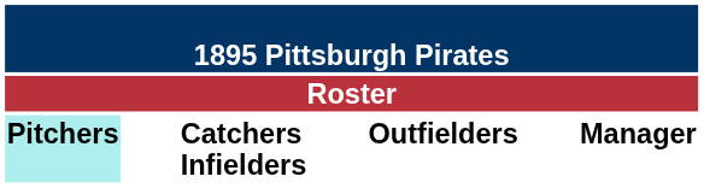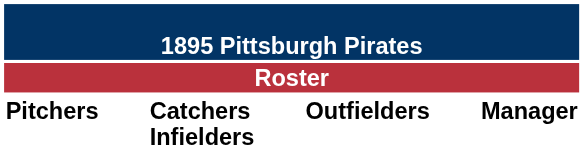Pitchers | column 1: paleturquoise background -> no background
